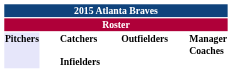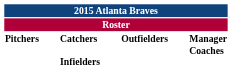Pitchers | column 1: lavender background -> no background
